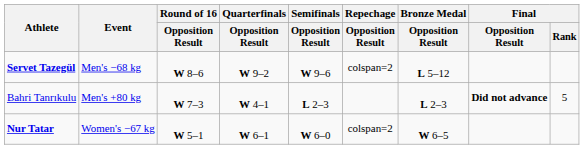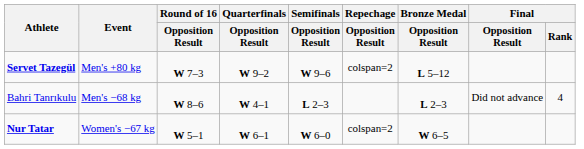Servet Tazegül | Event: Men's −68 kg -> Men's +80 kg
Servet Tazegül | Round of 16 / Opposition Result: W 8–6 -> W 7–3
Bahri Tanrıkulu | Event: Men's +80 kg -> Men's −68 kg
Bahri Tanrıkulu | Round of 16 / Opposition Result: W 7–3 -> W 8–6
Bahri Tanrıkulu | Final / Opposition Result: bold -> normal
Bahri Tanrıkulu | Final / Rank: 5 -> 4
